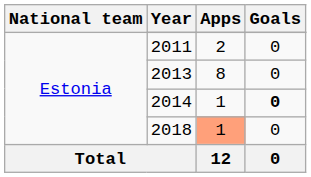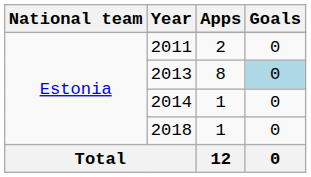2013 | Goals: no background -> lightblue background
2014 | Goals: bold -> normal
2018 | Apps: lightsalmon background -> no background
